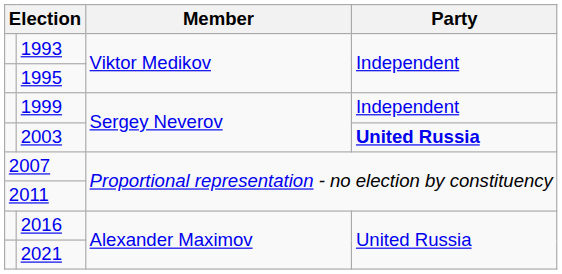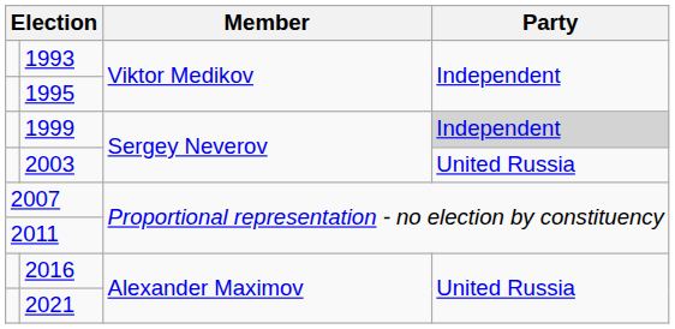1999 | Party: no background -> lightgrey background
2003 | Party: bold -> normal
